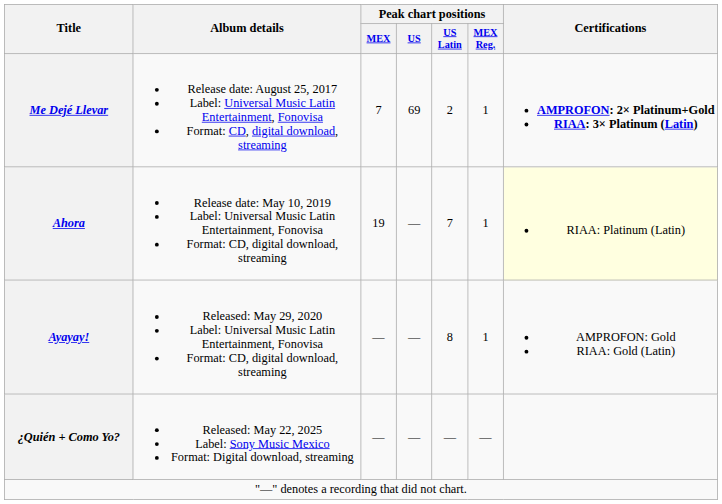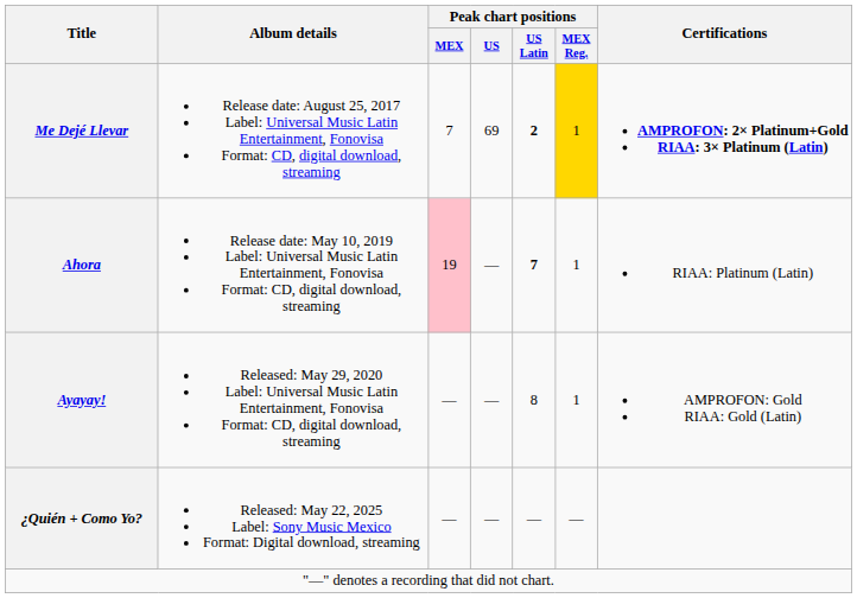Me Dejé Llevar | Peak chart positions / US Latin: normal -> bold
Me Dejé Llevar | Peak chart positions / MEX Reg.: no background -> gold background
Ahora | Peak chart positions / MEX: no background -> pink background
Ahora | Peak chart positions / US Latin: normal -> bold
Ahora | Certifications: lightyellow background -> no background
